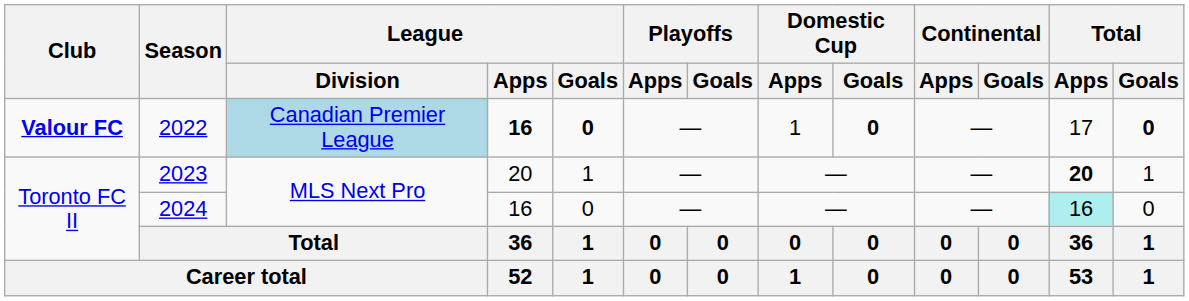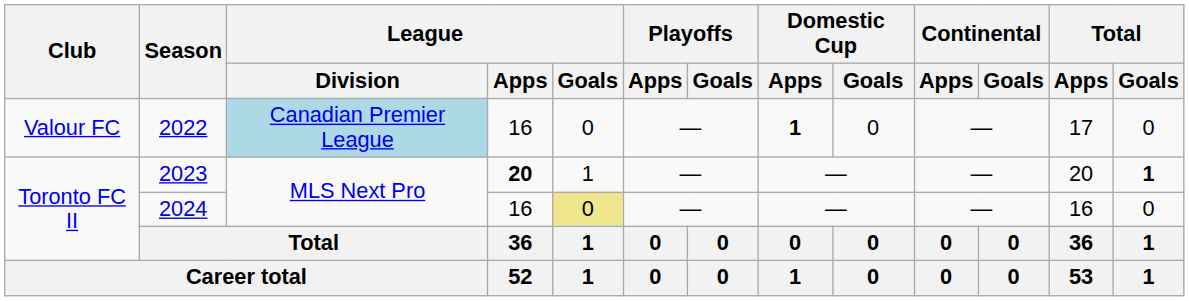2022 | Club: bold -> normal
2022 | League / Apps: bold -> normal
2022 | League / Goals: bold -> normal
2022 | Domestic Cup / Apps: normal -> bold
2022 | Domestic Cup / Goals: bold -> normal
2022 | Total / Goals: bold -> normal
2023 | League / Apps: normal -> bold
2023 | Total / Apps: bold -> normal
2023 | Total / Goals: normal -> bold
2024 | League / Goals: no background -> khaki background
2024 | Total / Apps: paleturquoise background -> no background
